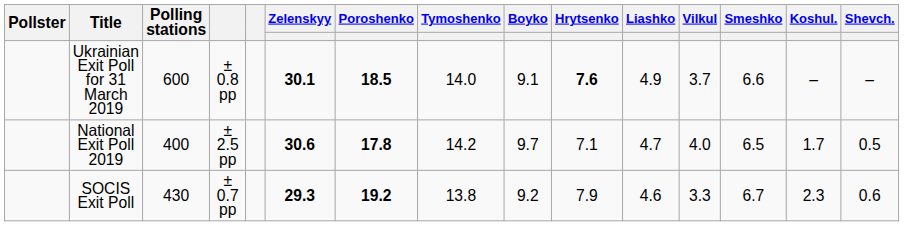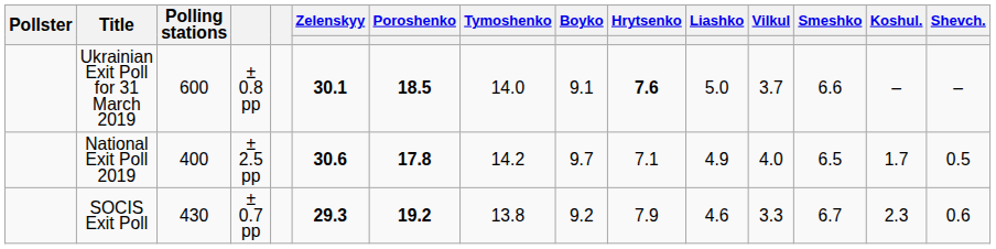Ukrainian Exit Poll for 31 March 2019 | Liashko: 4.9 -> 5.0
National Exit Poll 2019 | Liashko: 4.7 -> 4.9
